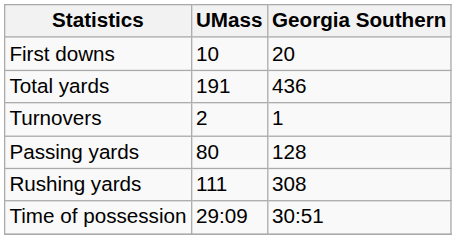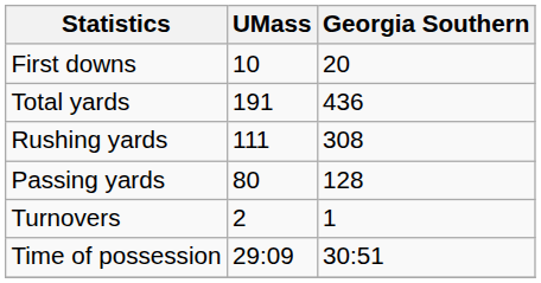rows swapped: Rushing yards <-> Turnovers
